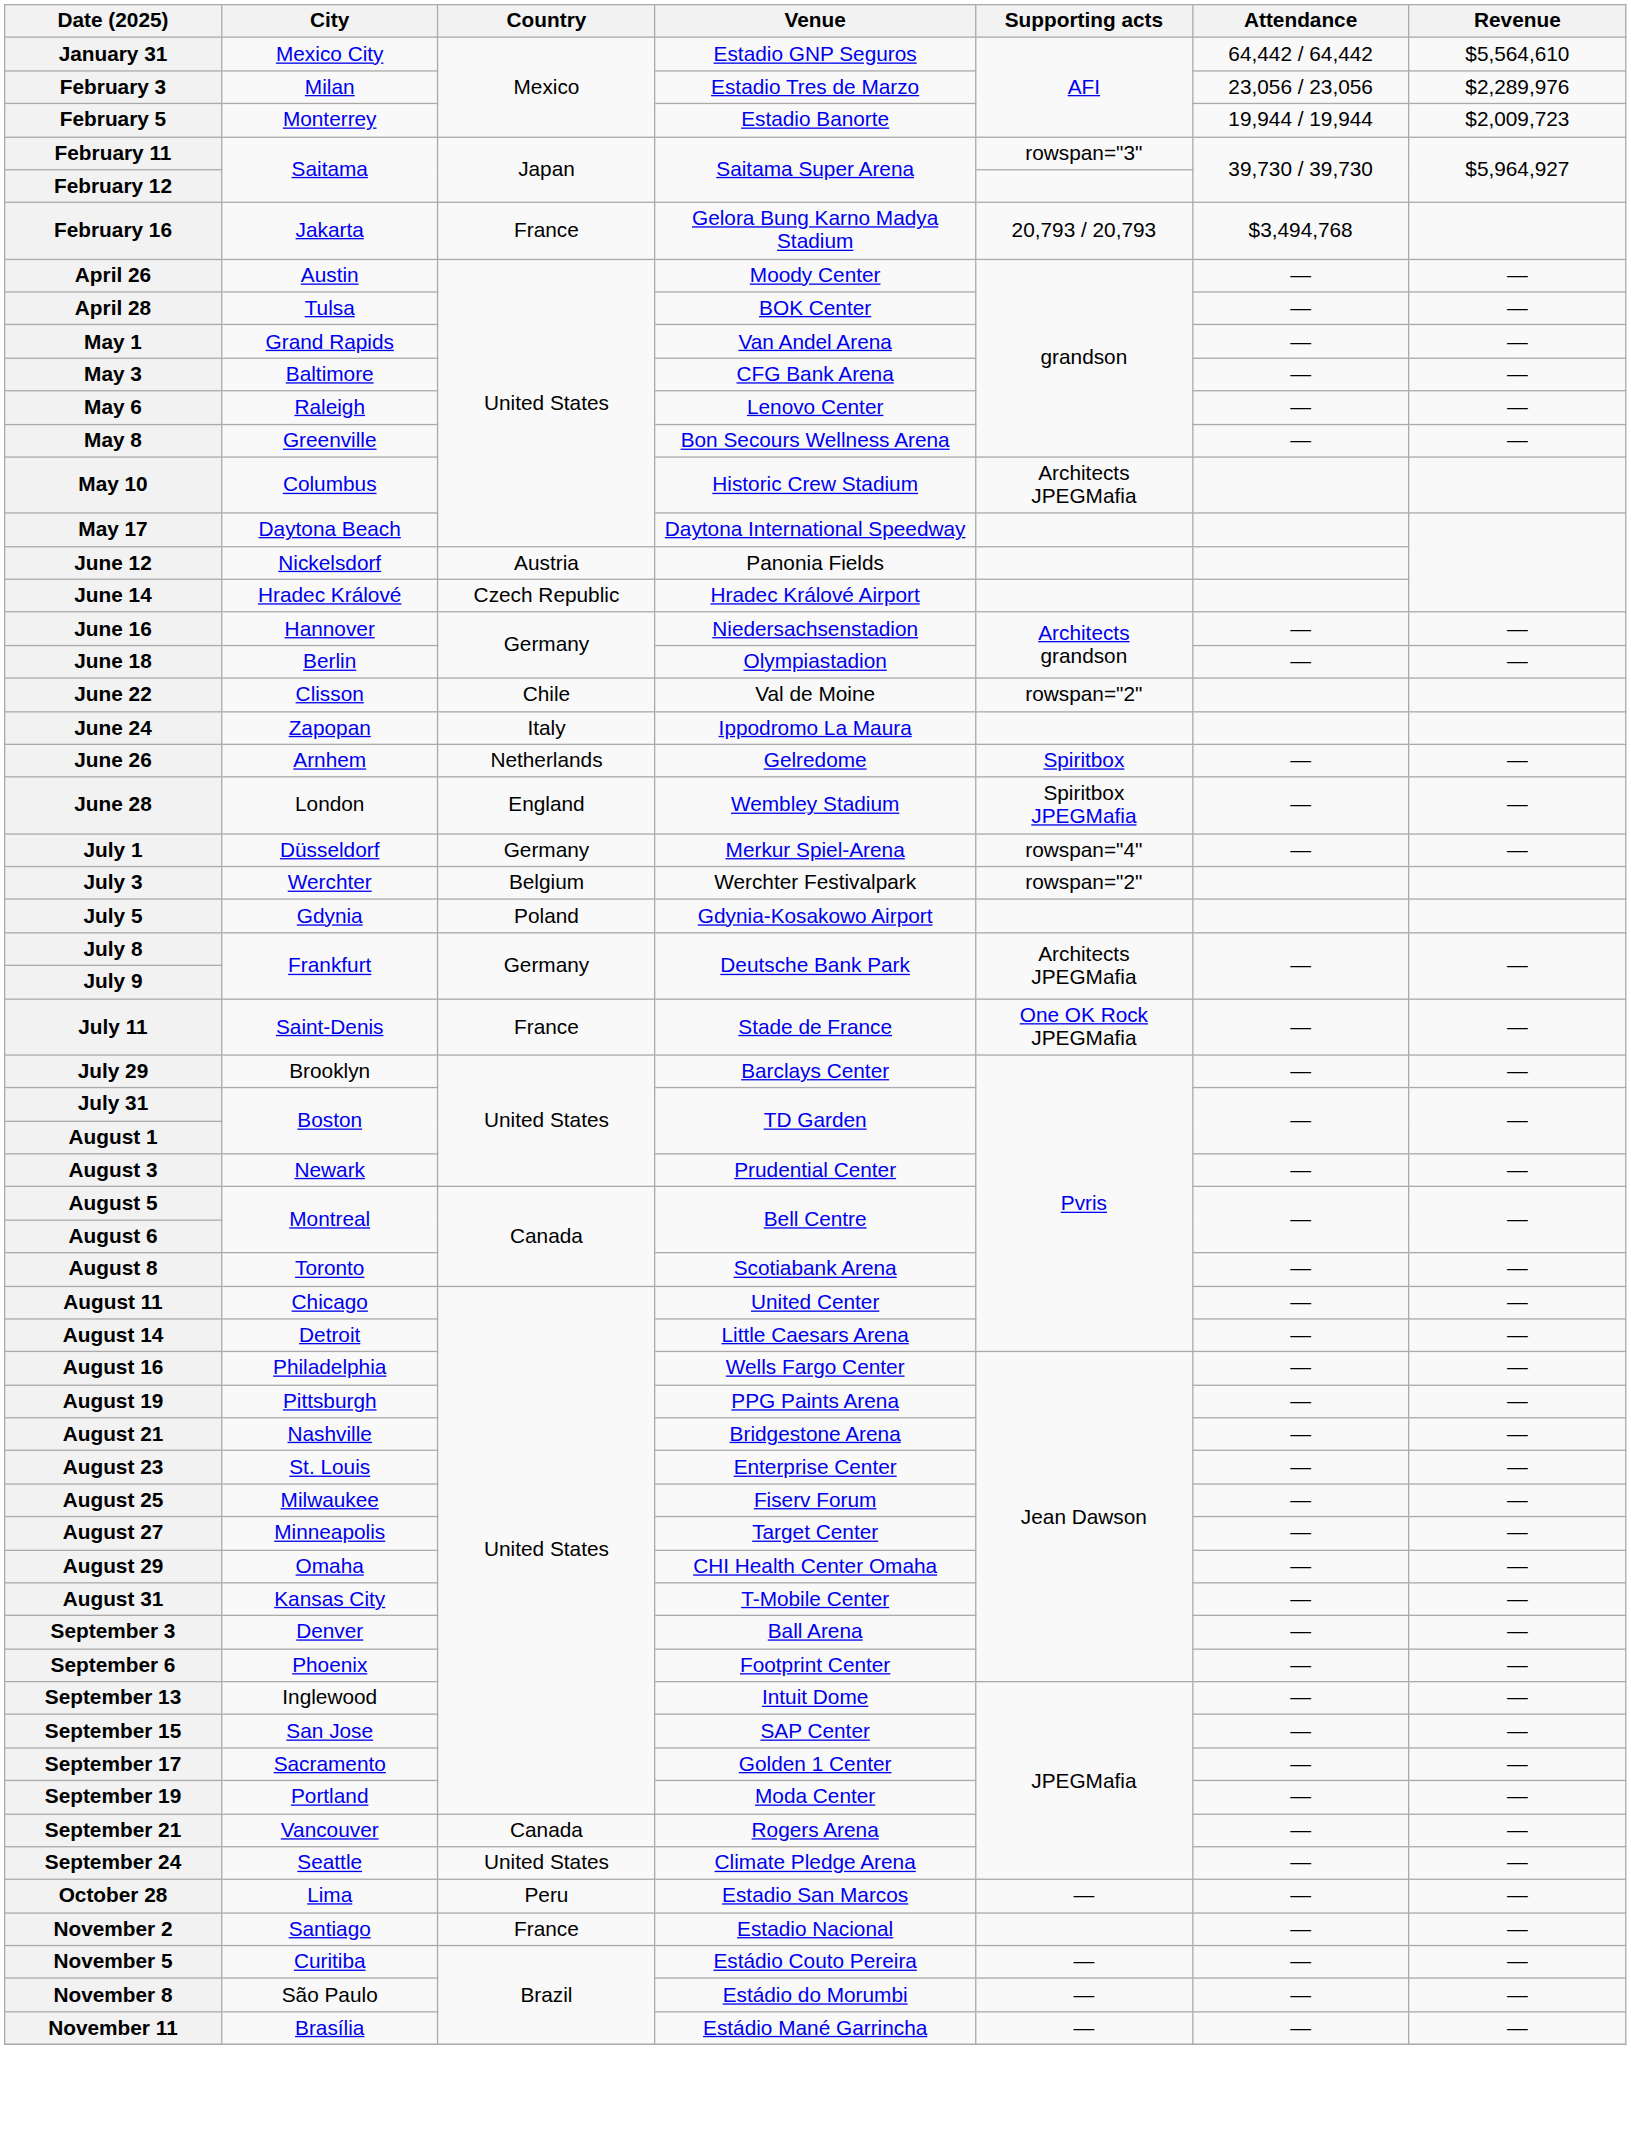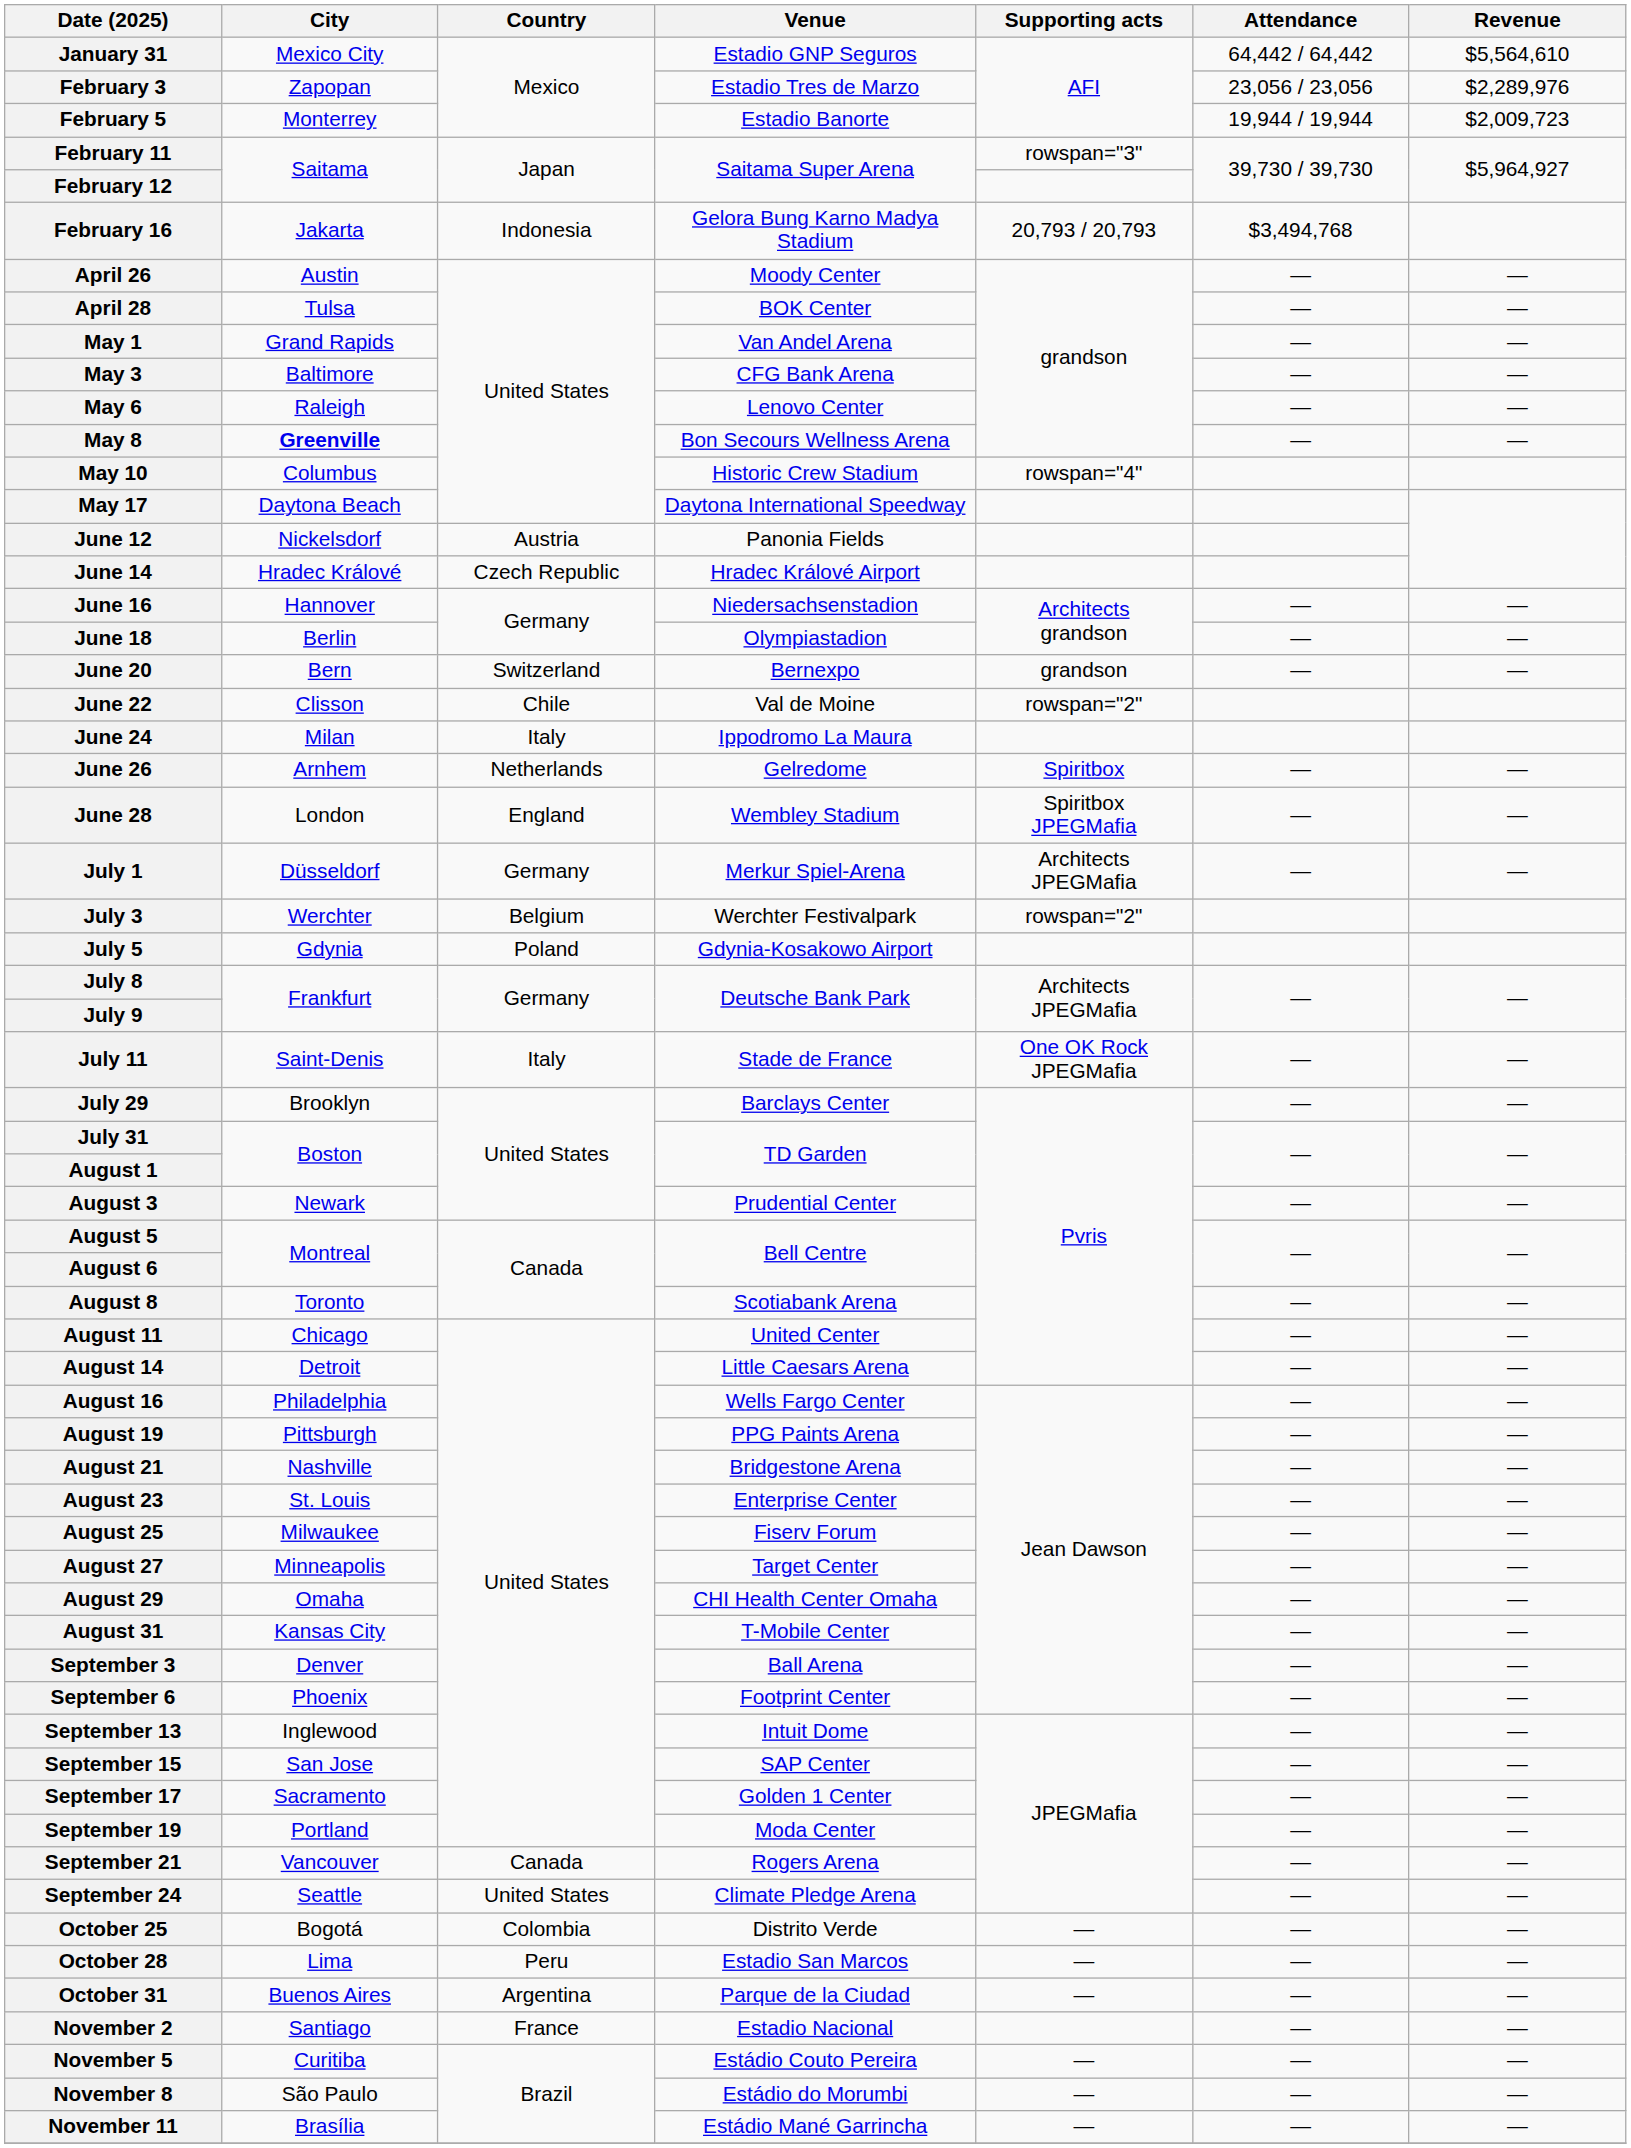February 3 | City: Milan -> Zapopan
February 16 | Country: France -> Indonesia
May 8 | City: normal -> bold
May 10 | Supporting acts: Architects JPEGMafia -> rowspan="4"
+ row: June 20 | Bern | Switzerland | Bernexpo | grandson | — | —
June 24 | City: Zapopan -> Milan
July 1 | Supporting acts: rowspan="4" -> Architects JPEGMafia
July 11 | Country: France -> Italy
+ row: October 25 | Bogotá | Colombia | Distrito Verde | — | — | —
+ row: October 31 | Buenos Aires | Argentina | Parque de la Ciudad | — | — | —
